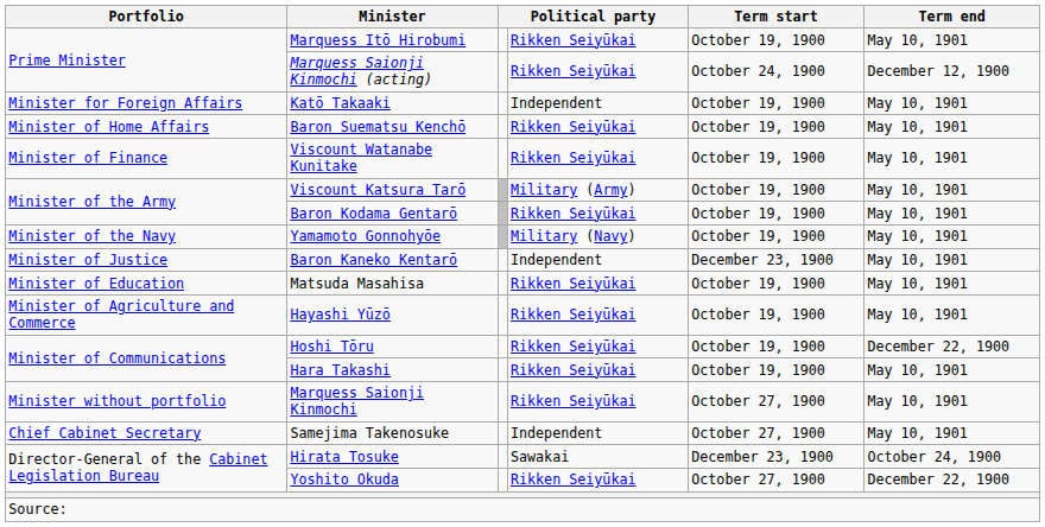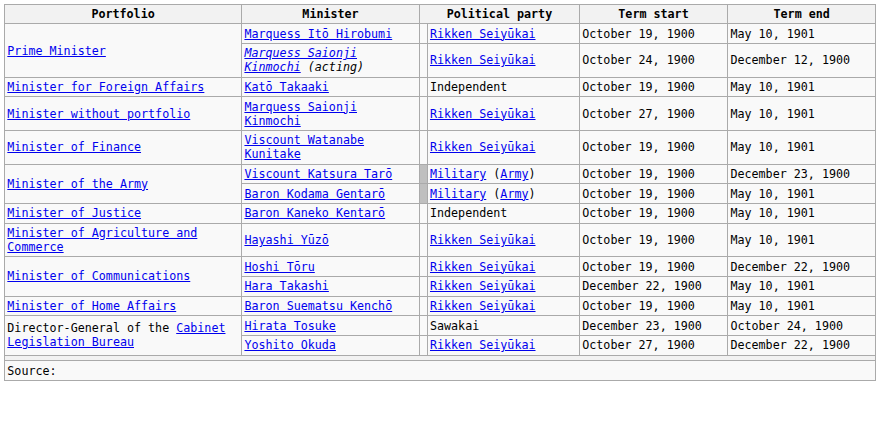rows swapped: Baron Suematsu Kenchō <-> Marquess Saionji Kinmochi
Viscount Katsura Tarō | Term end: May 10, 1901 -> December 23, 1900
Baron Kodama Gentarō | column 4: Rikken Seiyūkai -> Military (Army)
- row: Minister of the Navy | Yamamoto Gonnohyōe | Military (Navy) | October 19, 1900 | May 10, 1901
Baron Kaneko Kentarō | Term start: December 23, 1900 -> October 19, 1900
- row: Minister of Education | Matsuda Masahisa | Rikken Seiyūkai | October 19, 1900 | May 10, 1901
Hara Takashi | Term start: October 19, 1900 -> December 22, 1900
- row: Chief Cabinet Secretary | Samejima Takenosuke | Independent | October 27, 1900 | May 10, 1901
